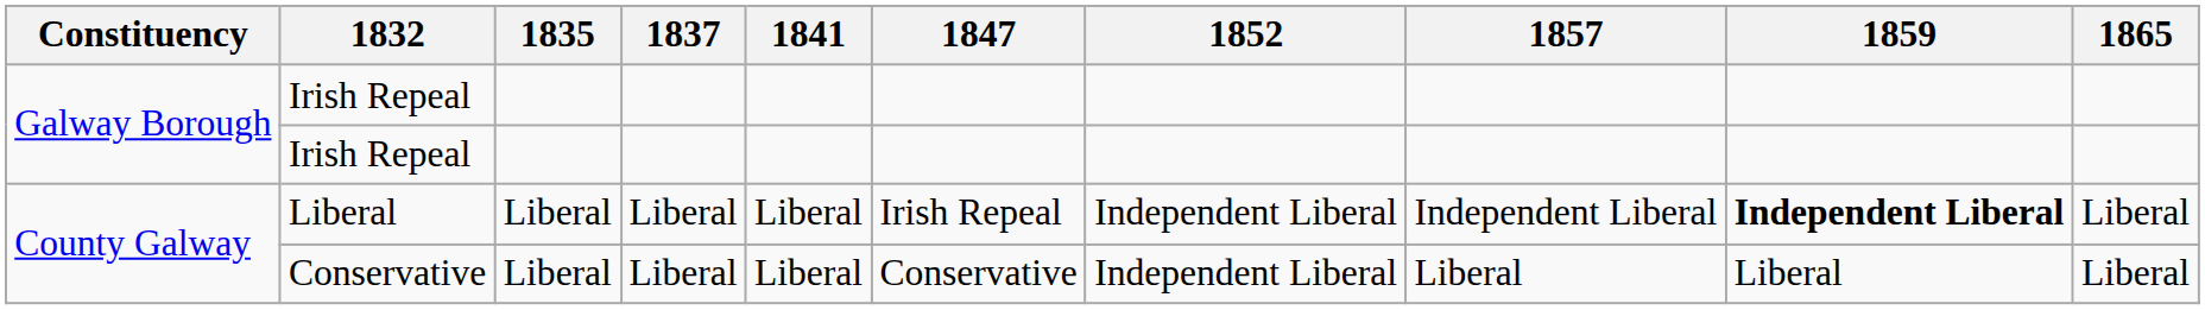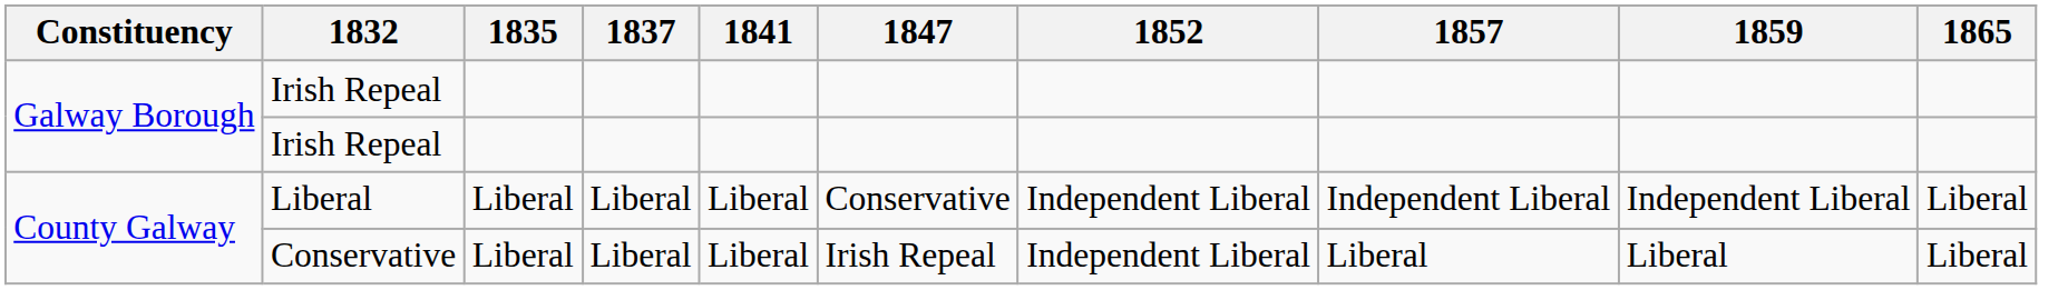row 4 | 1847: Irish Repeal -> Conservative
row 4 | 1859: bold -> normal
row 5 | 1847: Conservative -> Irish Repeal
